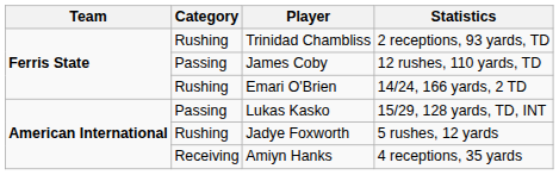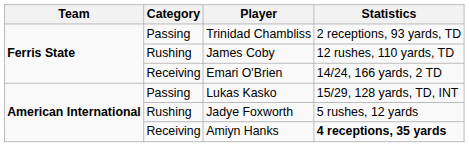Trinidad Chambliss | Category: Rushing -> Passing
James Coby | Category: Passing -> Rushing
Emari O'Brien | Category: Rushing -> Receiving
Amiyn Hanks | Statistics: normal -> bold
